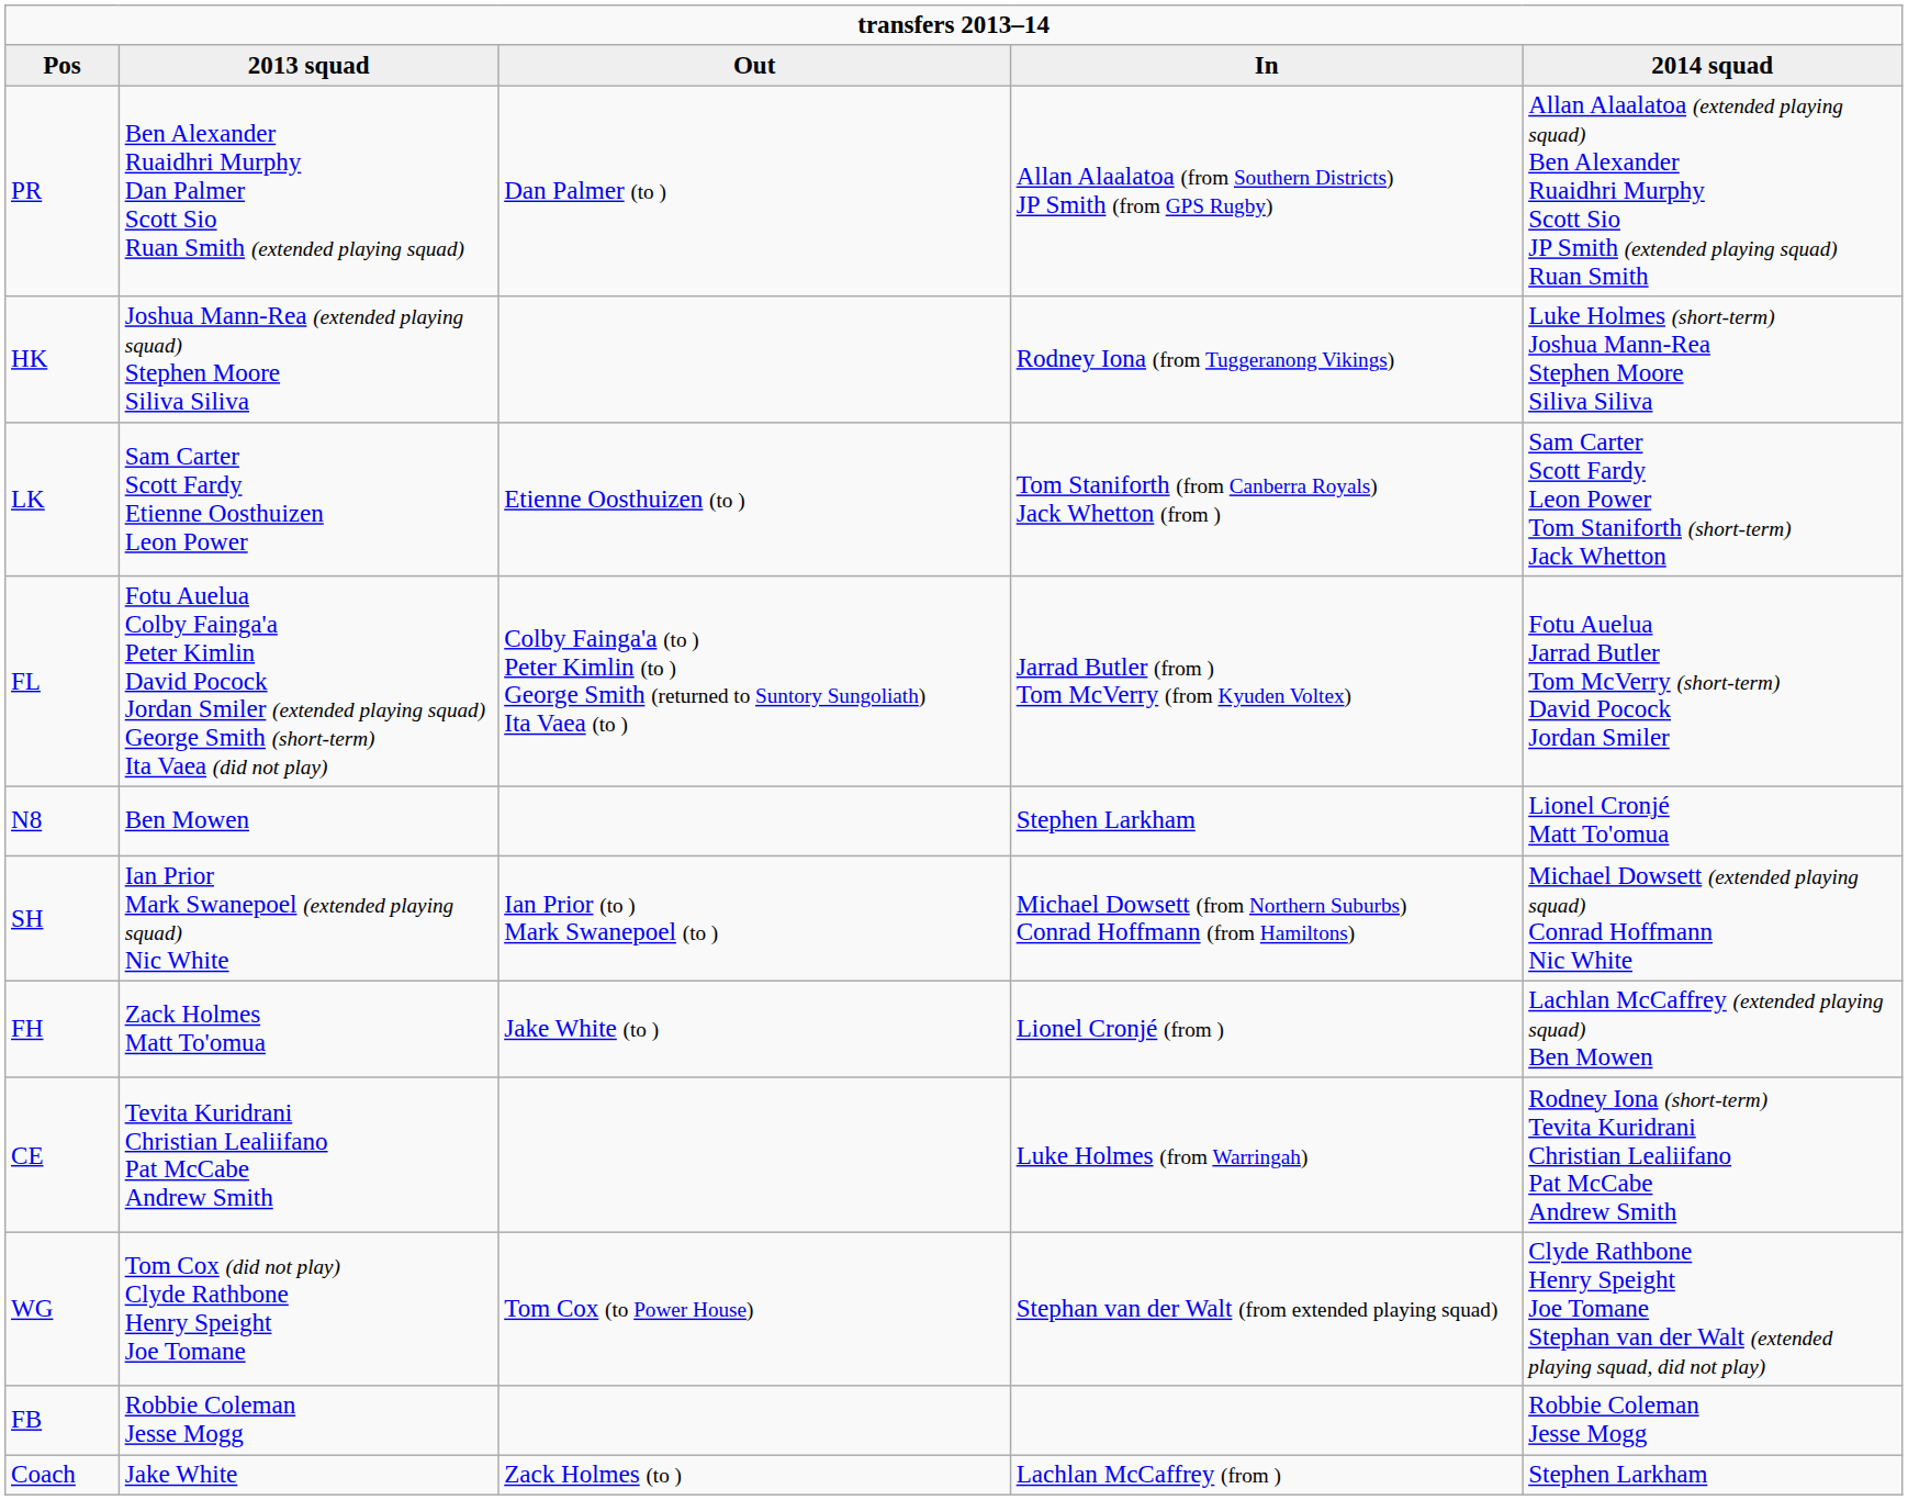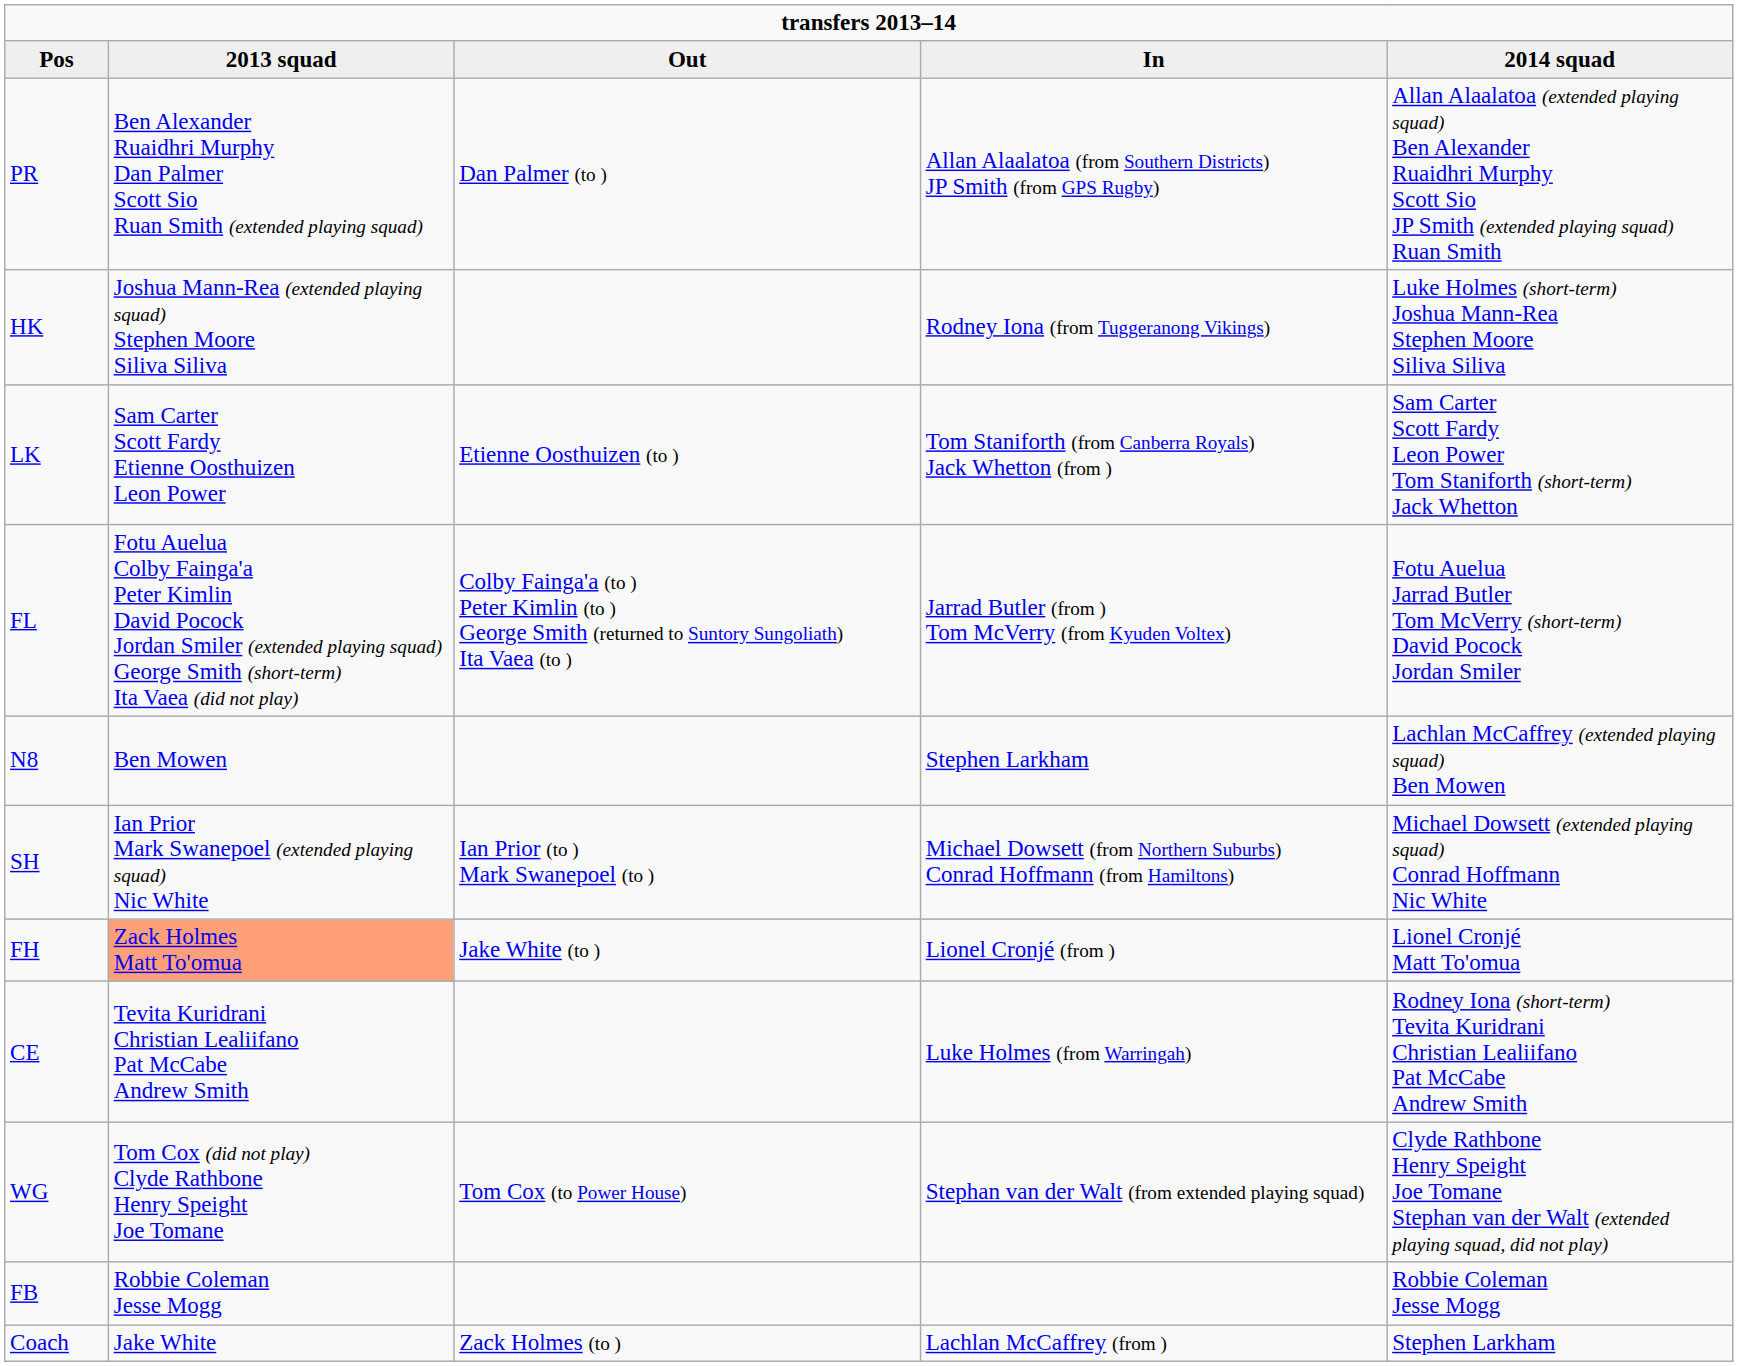N8 | 2014 squad: Lionel Cronjé Matt To'omua -> Lachlan McCaffrey (extended playing squad) Ben Mowen
FH | 2013 squad: no background -> lightsalmon background
FH | 2014 squad: Lachlan McCaffrey (extended playing squad) Ben Mowen -> Lionel Cronjé Matt To'omua
